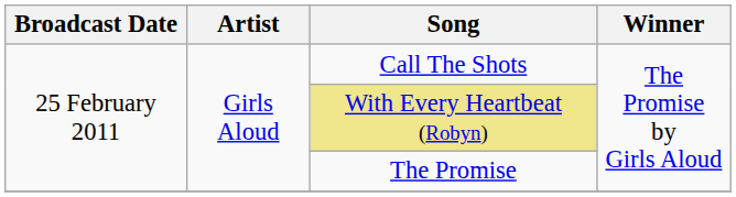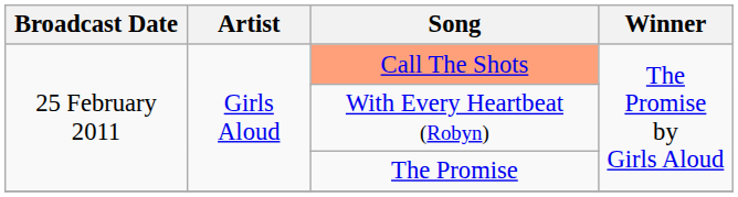Call The Shots | Song: no background -> lightsalmon background
With Every Heartbeat (Robyn) | Song: khaki background -> no background
